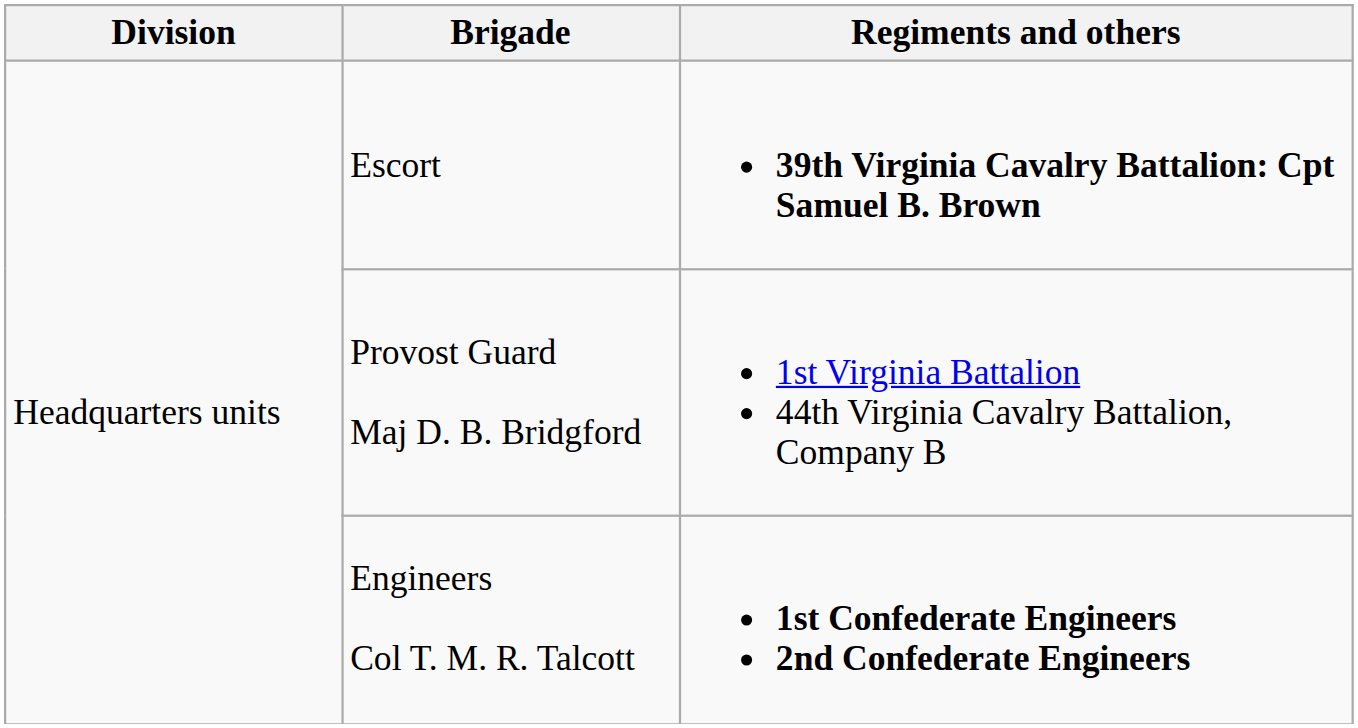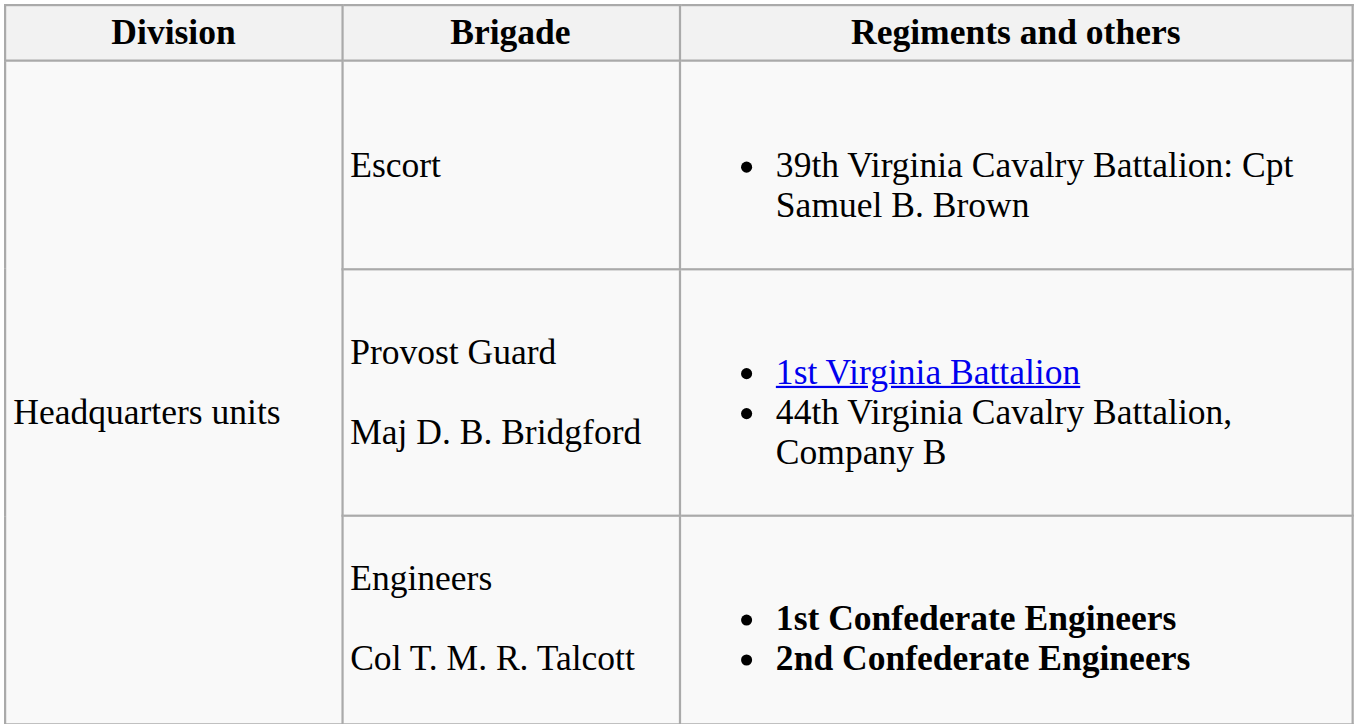Escort | Regiments and others: bold -> normal
